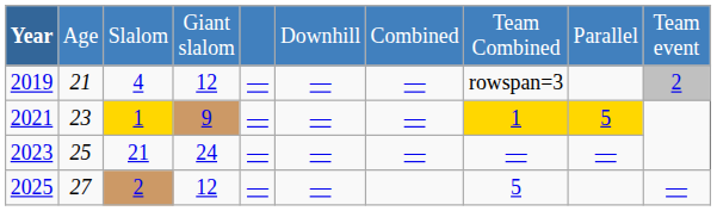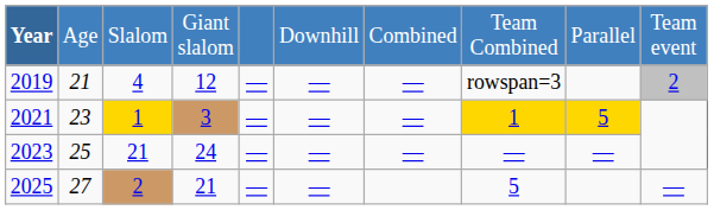2021 | column 4: 9 -> 3
2025 | column 4: 12 -> 21
